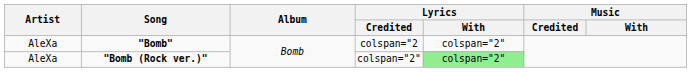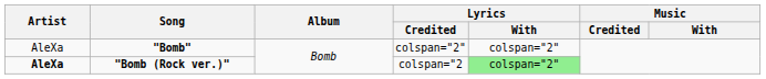"Bomb" | Lyrics / Credited: colspan="2 -> colspan="2"
"Bomb (Rock ver.)" | Artist: normal -> bold
"Bomb (Rock ver.)" | Lyrics / Credited: colspan="2" -> colspan="2
